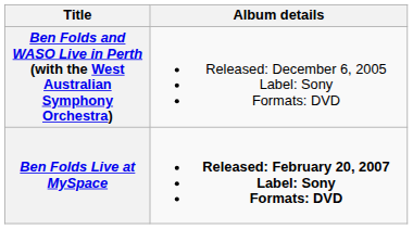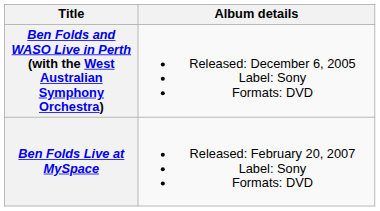Ben Folds Live at MySpace | Album details: bold -> normal
